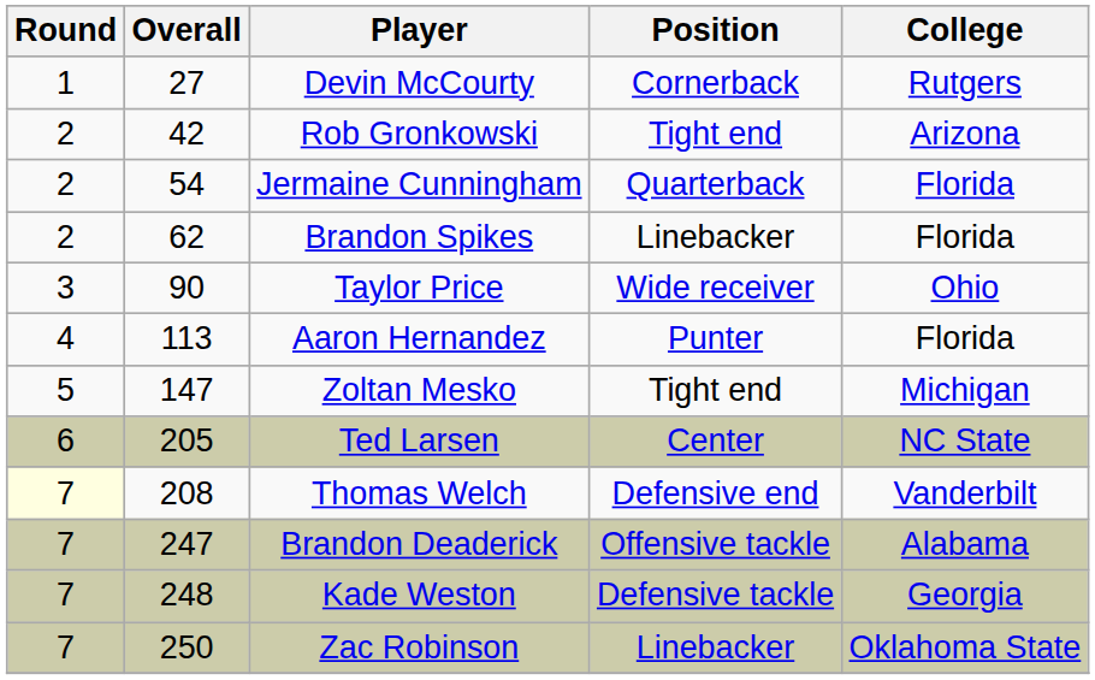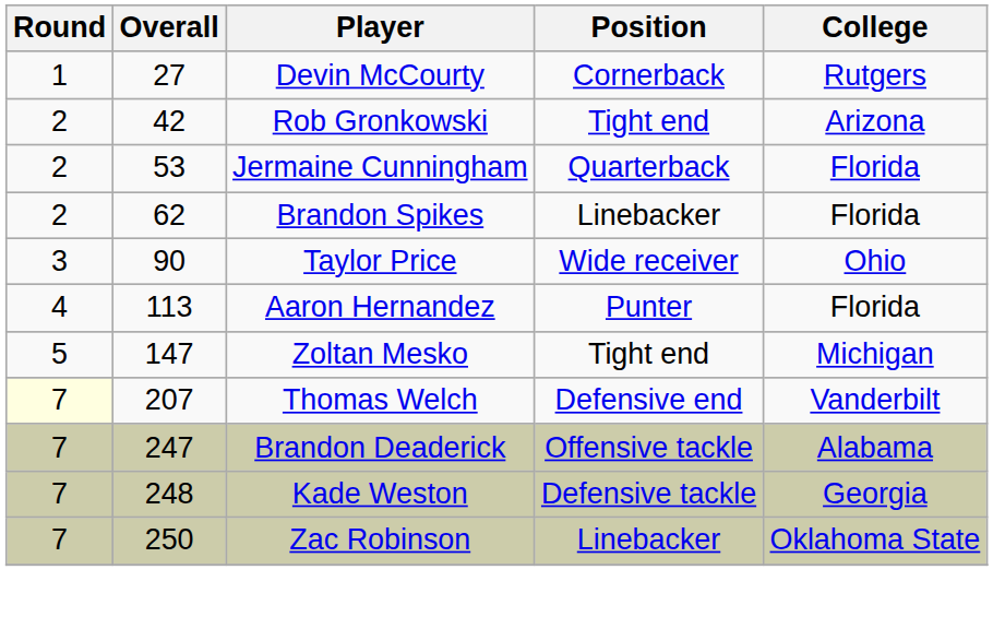Jermaine Cunningham | Overall: 54 -> 53
- row: 6 | 205 | Ted Larsen | Center | NC State
Thomas Welch | Overall: 208 -> 207
